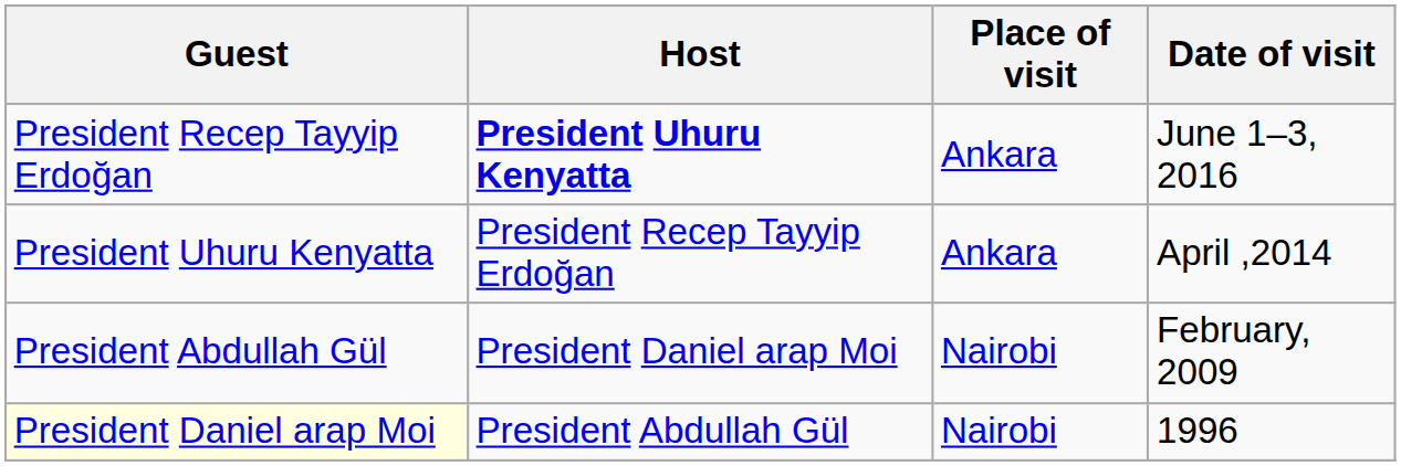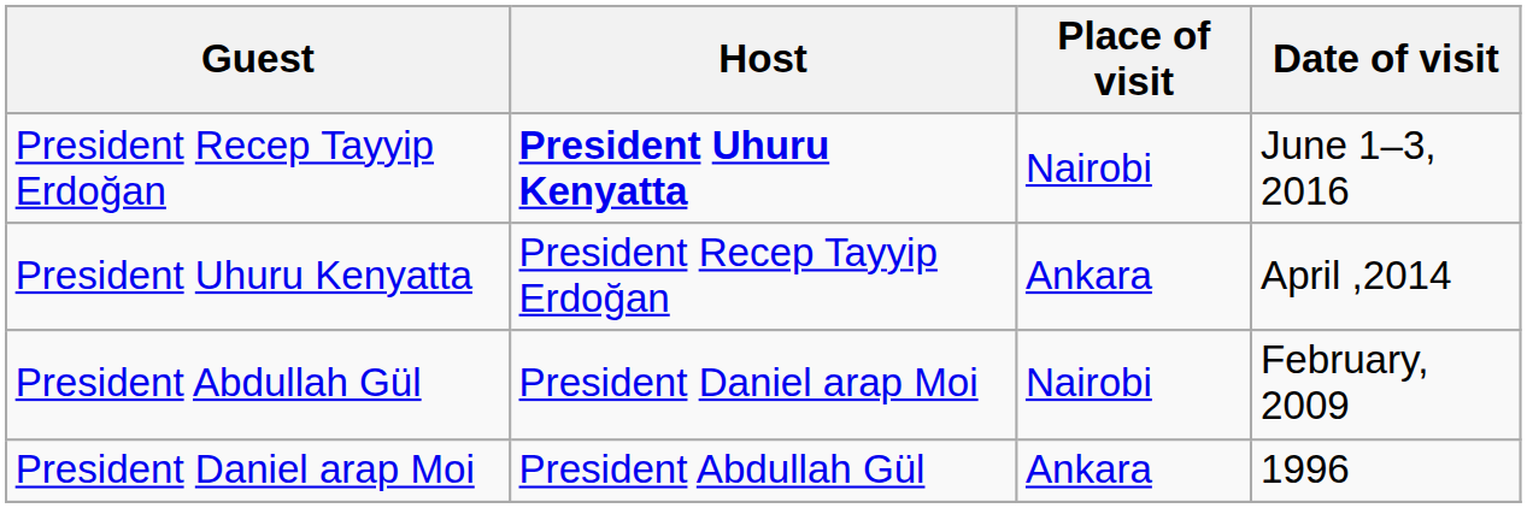row 2 | Place of visit: Ankara -> Nairobi
row 5 | Guest: lightyellow background -> no background
row 5 | Place of visit: Nairobi -> Ankara
